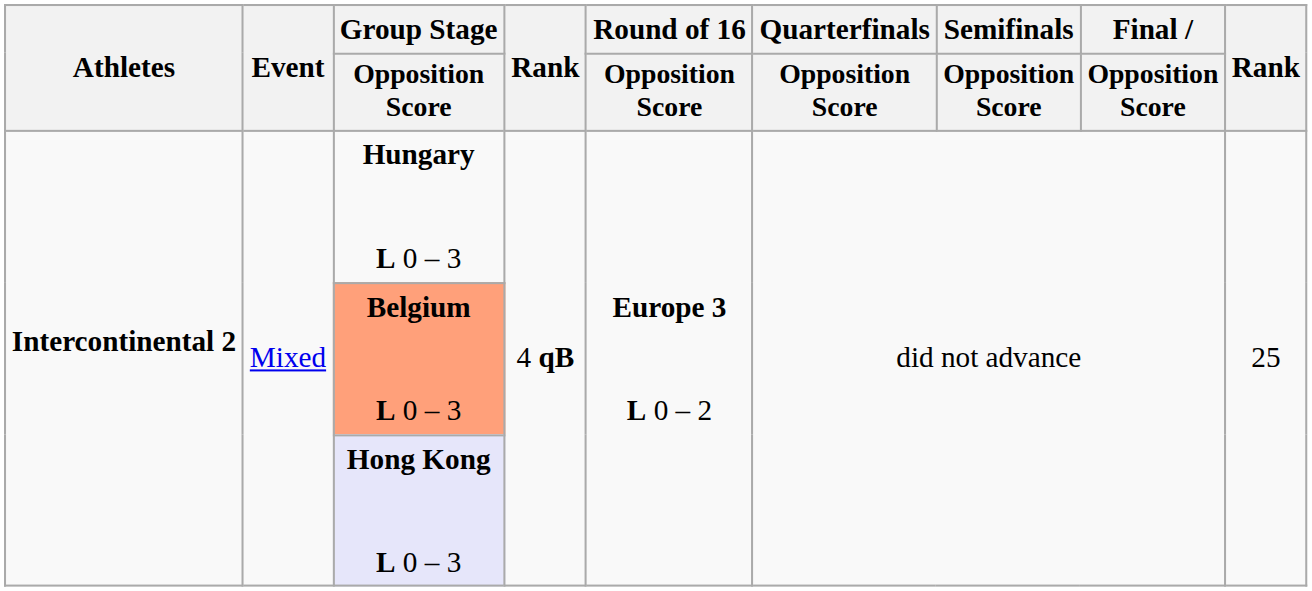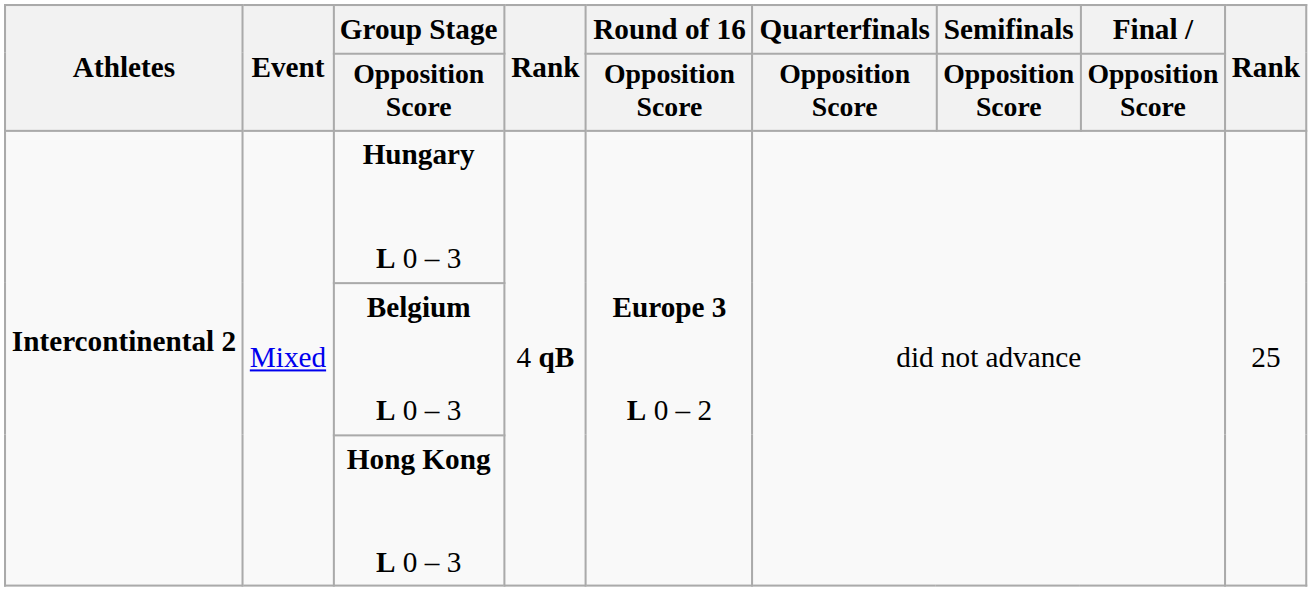Belgium L 0 – 3 | Group Stage / Opposition Score: lightsalmon background -> no background
Hong Kong L 0 – 3 | Group Stage / Opposition Score: lavender background -> no background
